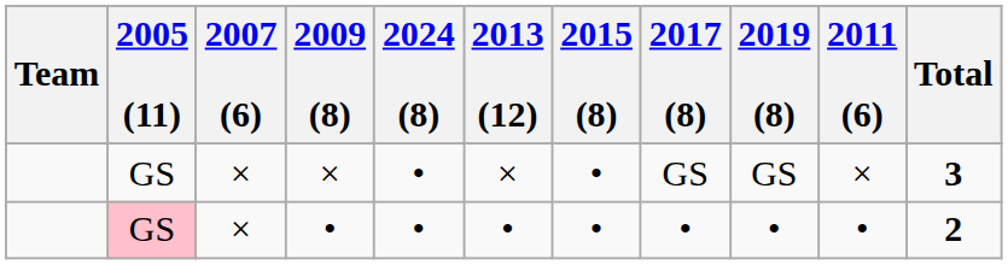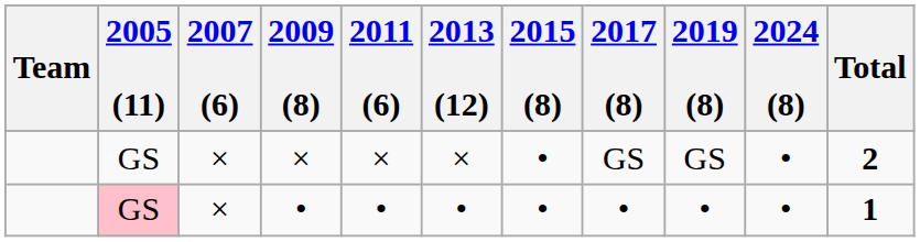columns swapped: 2011 (6) <-> 2024 (8)
row 2 | Total: 3 -> 2
row 3 | Total: 2 -> 1
